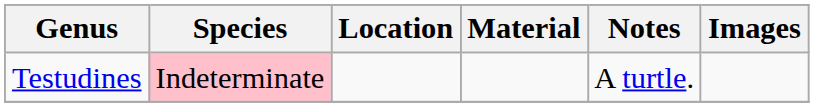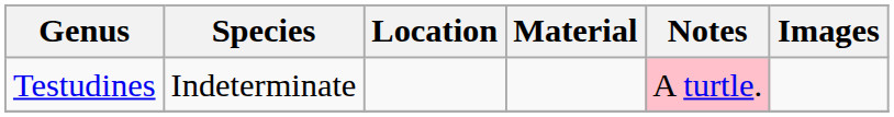Testudines | Species: pink background -> no background
Testudines | Notes: no background -> pink background
